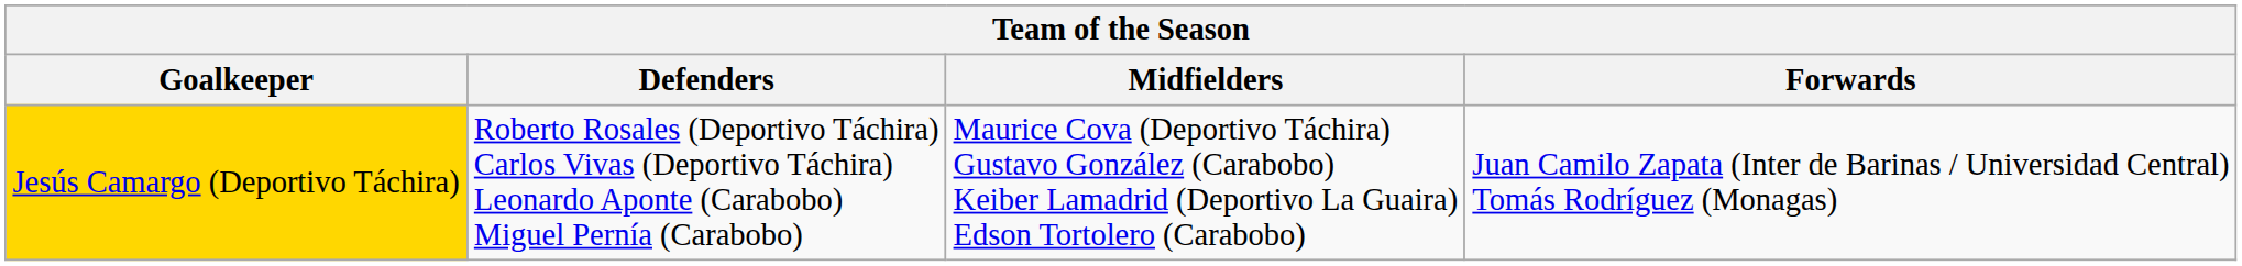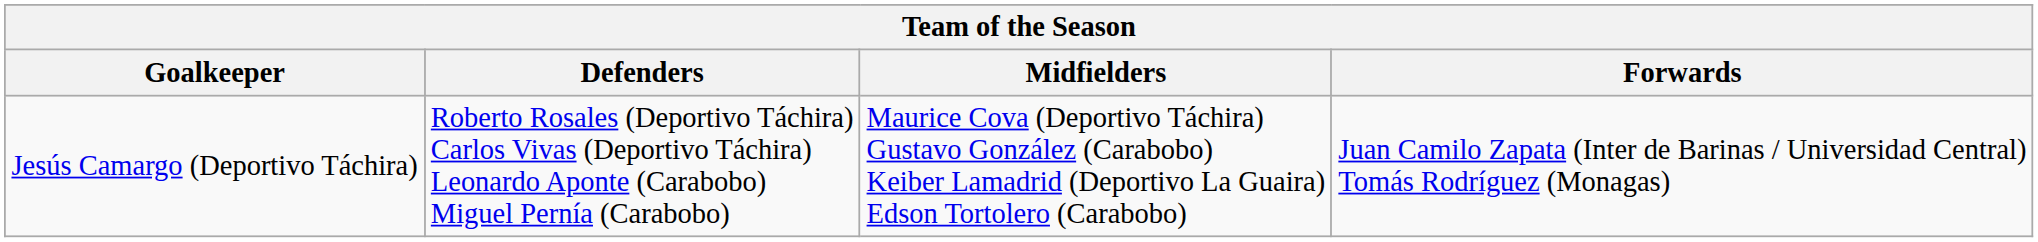Jesús Camargo (Deportivo Táchira) | Goalkeeper: gold background -> no background
